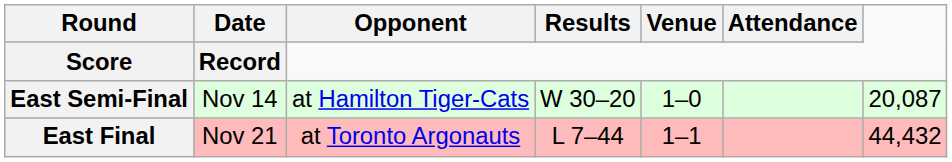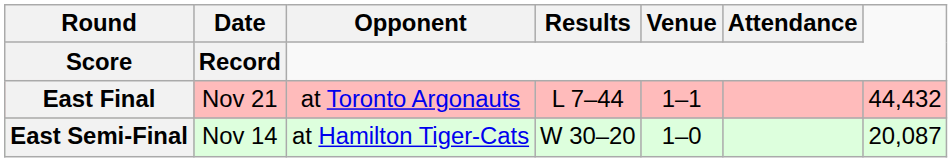rows swapped: East Semi-Final <-> East Final
